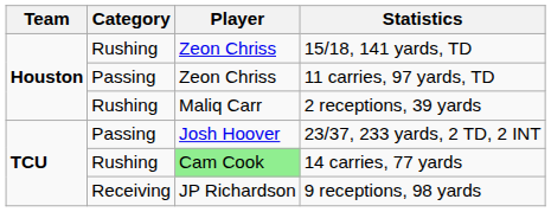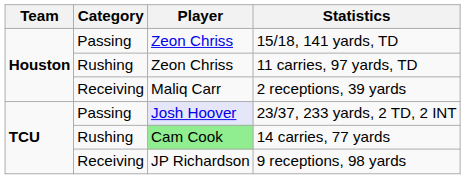15/18, 141 yards, TD | Category: Rushing -> Passing
11 carries, 97 yards, TD | Category: Passing -> Rushing
2 receptions, 39 yards | Category: Rushing -> Receiving
23/37, 233 yards, 2 TD, 2 INT | Player: no background -> lavender background
